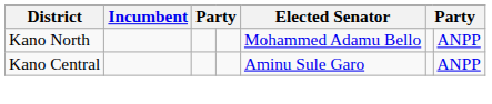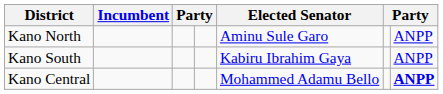Kano North | Elected Senator: Mohammed Adamu Bello -> Aminu Sule Garo
+ row: Kano South | Kabiru Ibrahim Gaya | ANPP
Kano Central | Elected Senator: Aminu Sule Garo -> Mohammed Adamu Bello
Kano Central | column 7: normal -> bold
